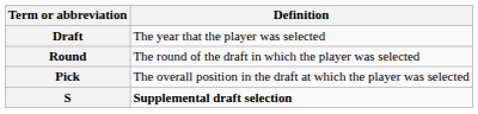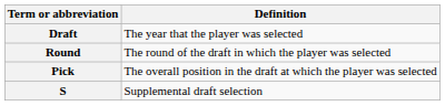S | Definition: bold -> normal
